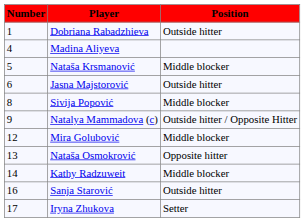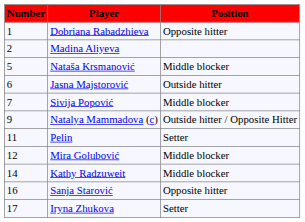Dobriana Rabadzhieva | Position: Outside hitter -> Opposite hitter
Madina Aliyeva | Number: 4 -> 2
Sivija Popović | Number: 8 -> 7
+ row: 11 | Pelin | Setter
- row: 13 | Nataša Osmokrović | Opposite hitter
Sanja Starović | Position: Outside hitter -> Opposite hitter
